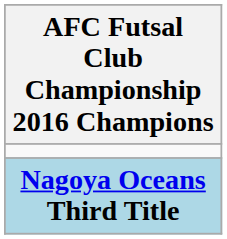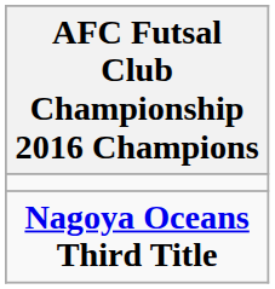row 3 | column 1: lightblue background -> no background
